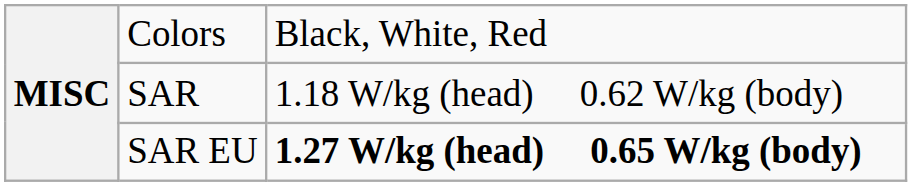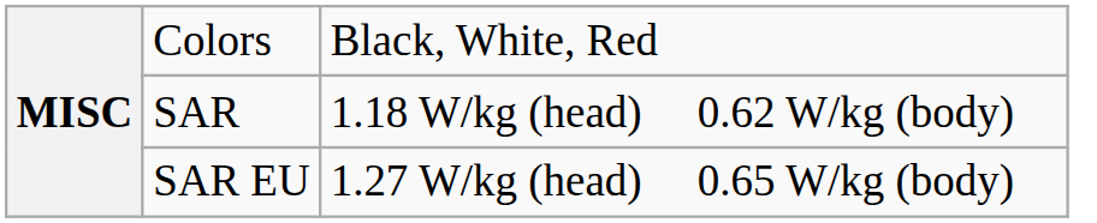SAR EU | column 3: bold -> normal
